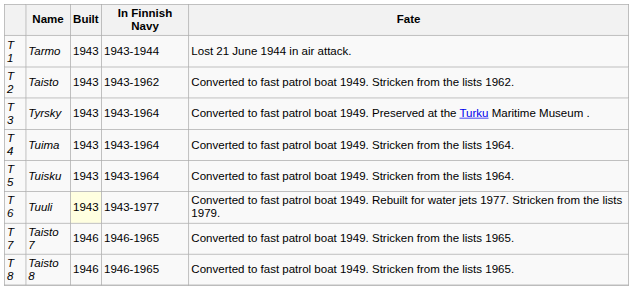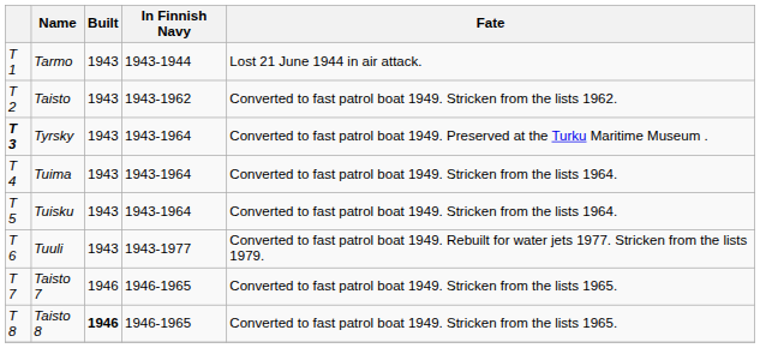Tyrsky | column 1: normal -> bold
Tuuli | Built: lightyellow background -> no background
Taisto 8 | Built: normal -> bold
